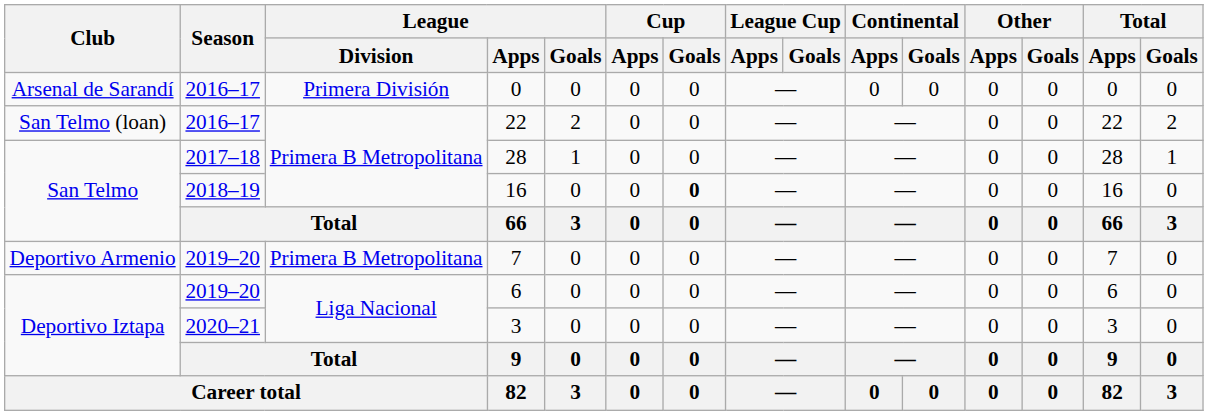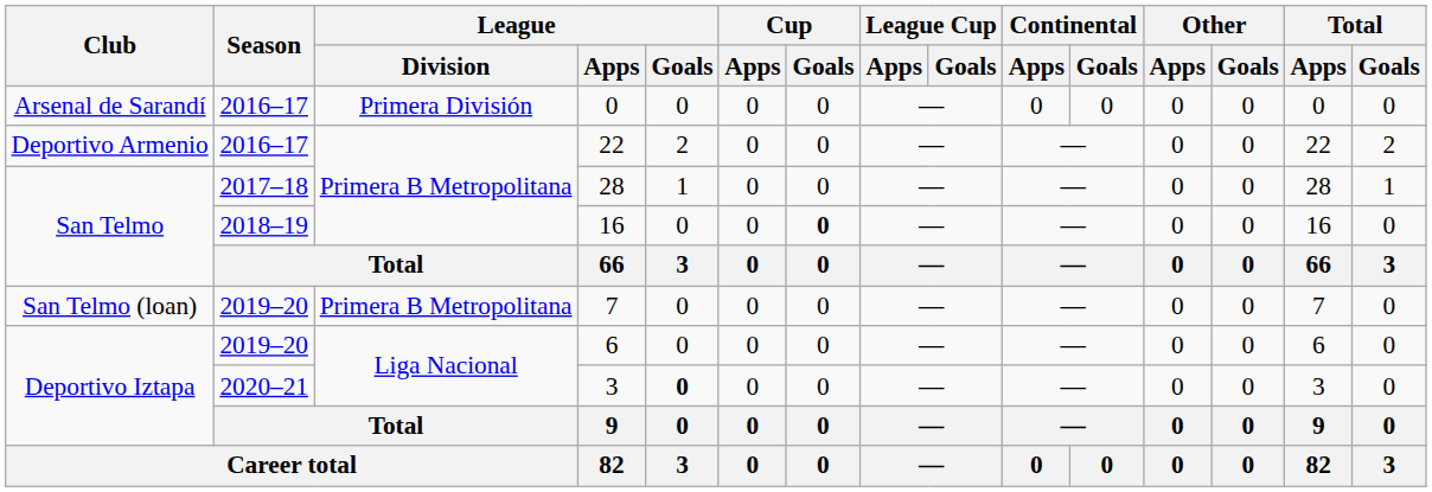row 4 | Club: San Telmo (loan) -> Deportivo Armenio
row 8 | Club: Deportivo Armenio -> San Telmo (loan)
row 10 | League / Goals: normal -> bold
